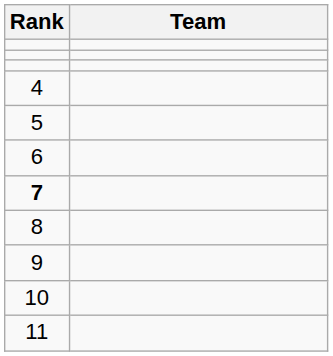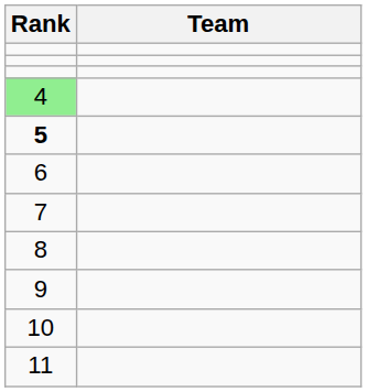row 5 | Rank: no background -> lightgreen background
row 6 | Rank: normal -> bold
row 8 | Rank: bold -> normal
